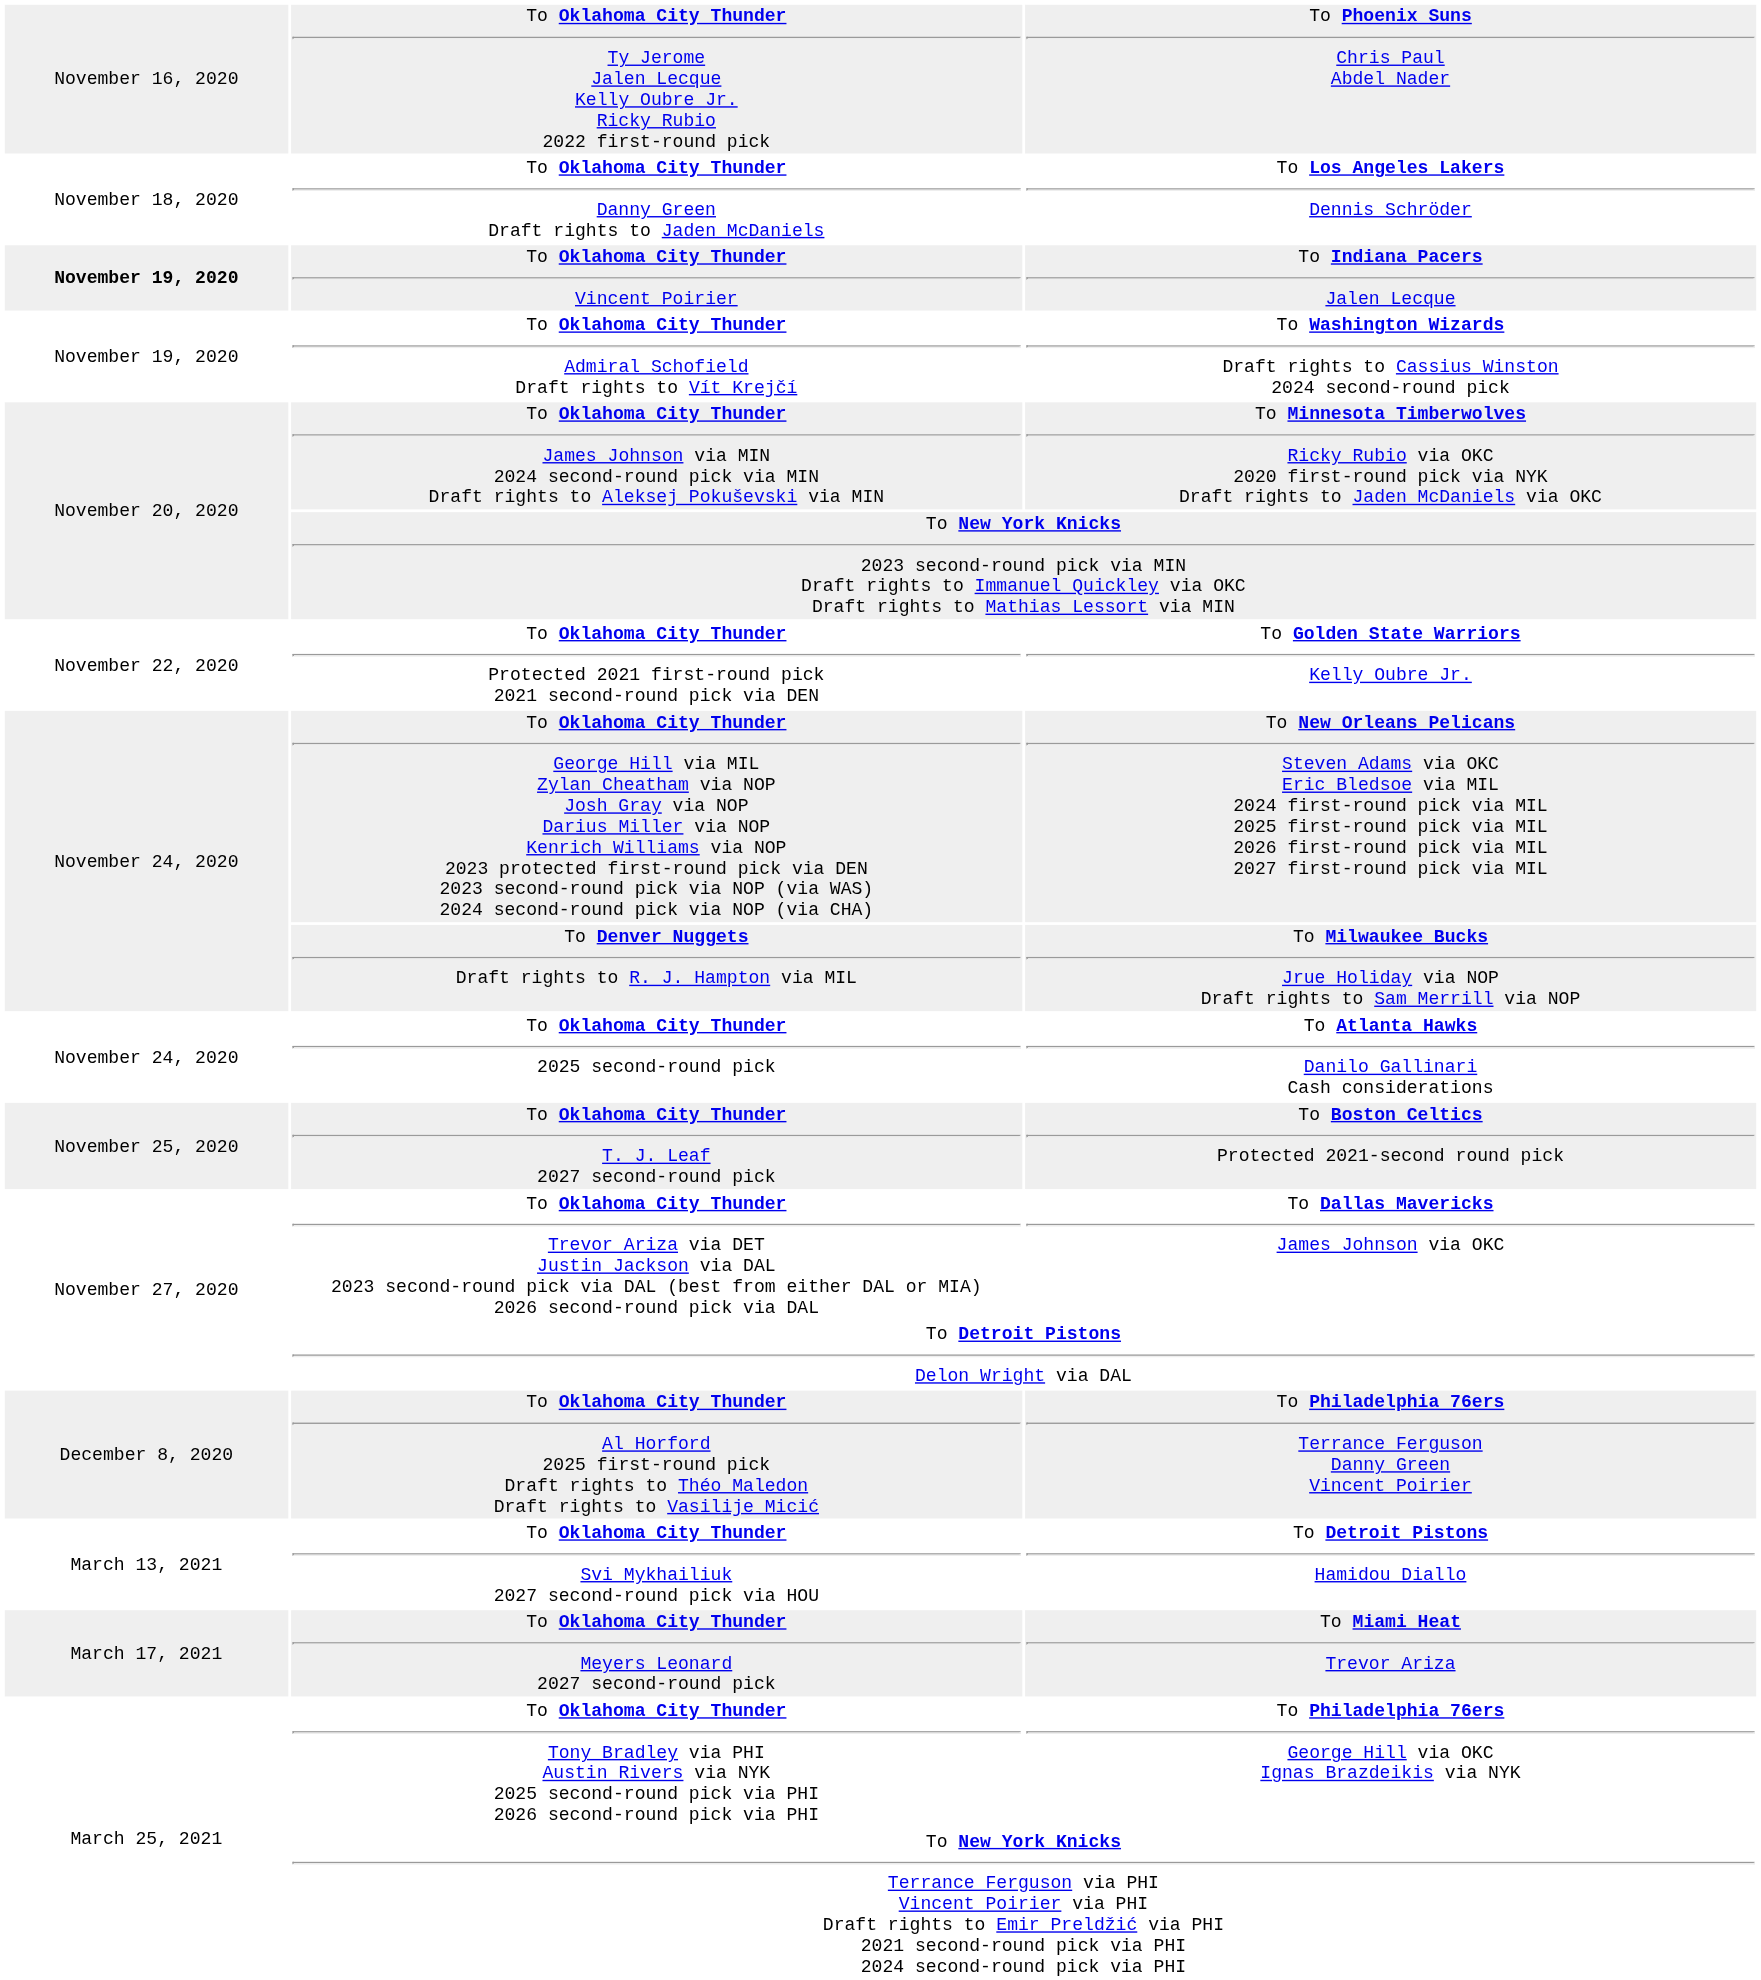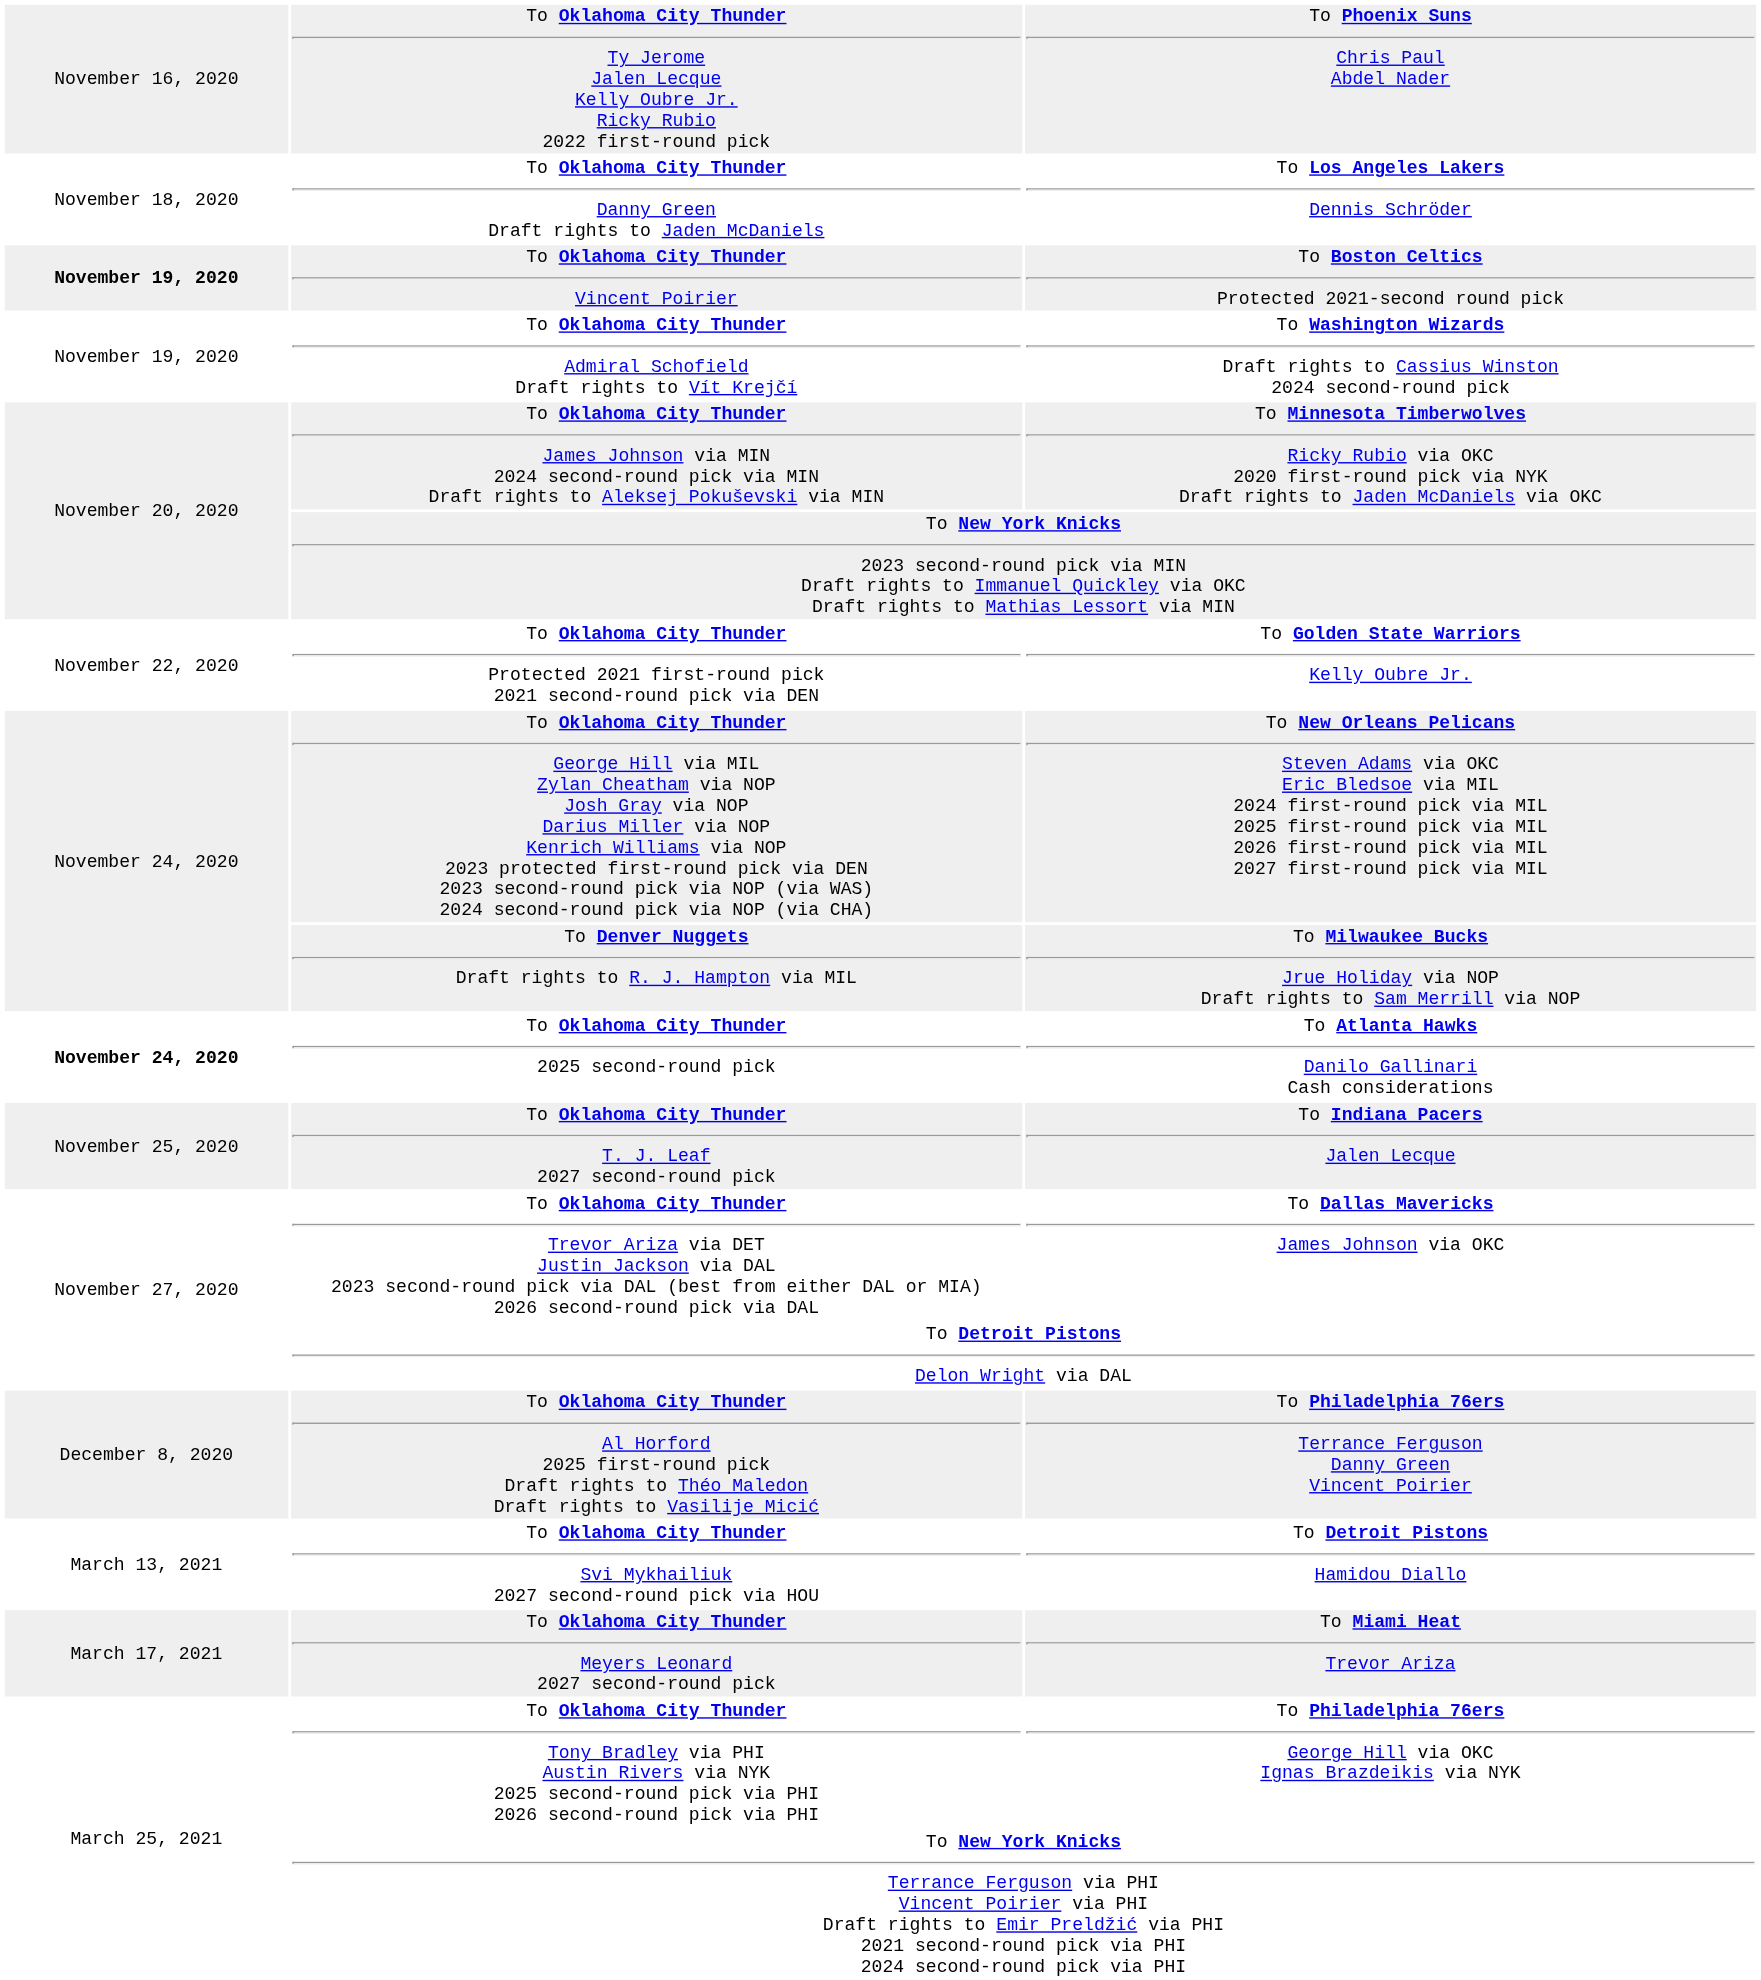To Oklahoma City Thunder Vincent Poirier | column 3: To Indiana Pacers Jalen Lecque -> To Boston Celtics Protected 2021-second round pick
To Oklahoma City Thunder 2025 second-round pick | column 1: normal -> bold
To Oklahoma City Thunder T. J. Leaf 2027 second-round pick | column 3: To Boston Celtics Protected 2021-second round pick -> To Indiana Pacers Jalen Lecque
